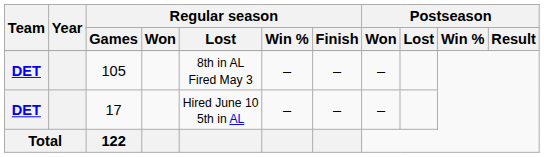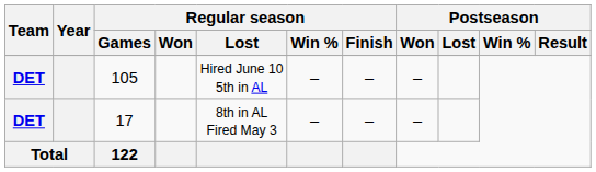105 | Regular season / Lost: 8th in AL Fired May 3 -> Hired June 10 5th in AL
17 | Regular season / Lost: Hired June 10 5th in AL -> 8th in AL Fired May 3
